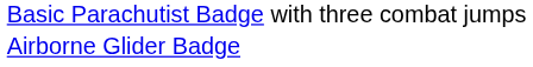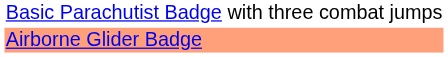row 2 | column 1: no background -> lightsalmon background
